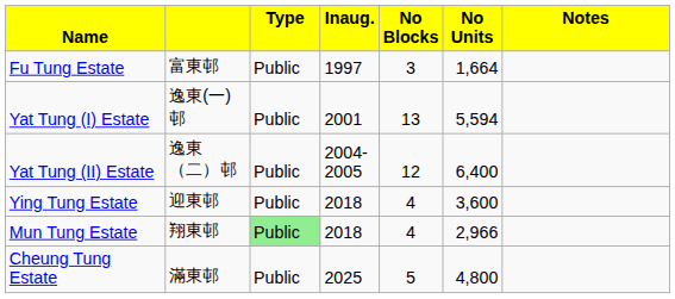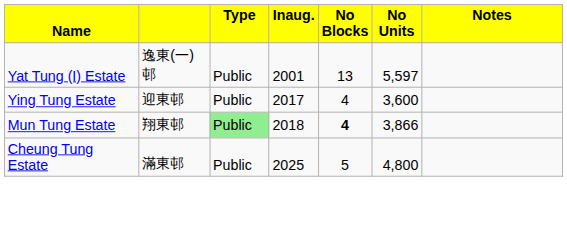- row: Fu Tung Estate | 富東邨 | Public | 1997 | 3 | 1,664
Yat Tung (I) Estate | column 6: 5,594 -> 5,597
- row: Yat Tung (II) Estate | 逸東（二）邨 | Public | 2004-2005 | 12 | 6,400
Ying Tung Estate | column 4: 2018 -> 2017
Mun Tung Estate | column 5: normal -> bold
Mun Tung Estate | column 6: 2,966 -> 3,866
